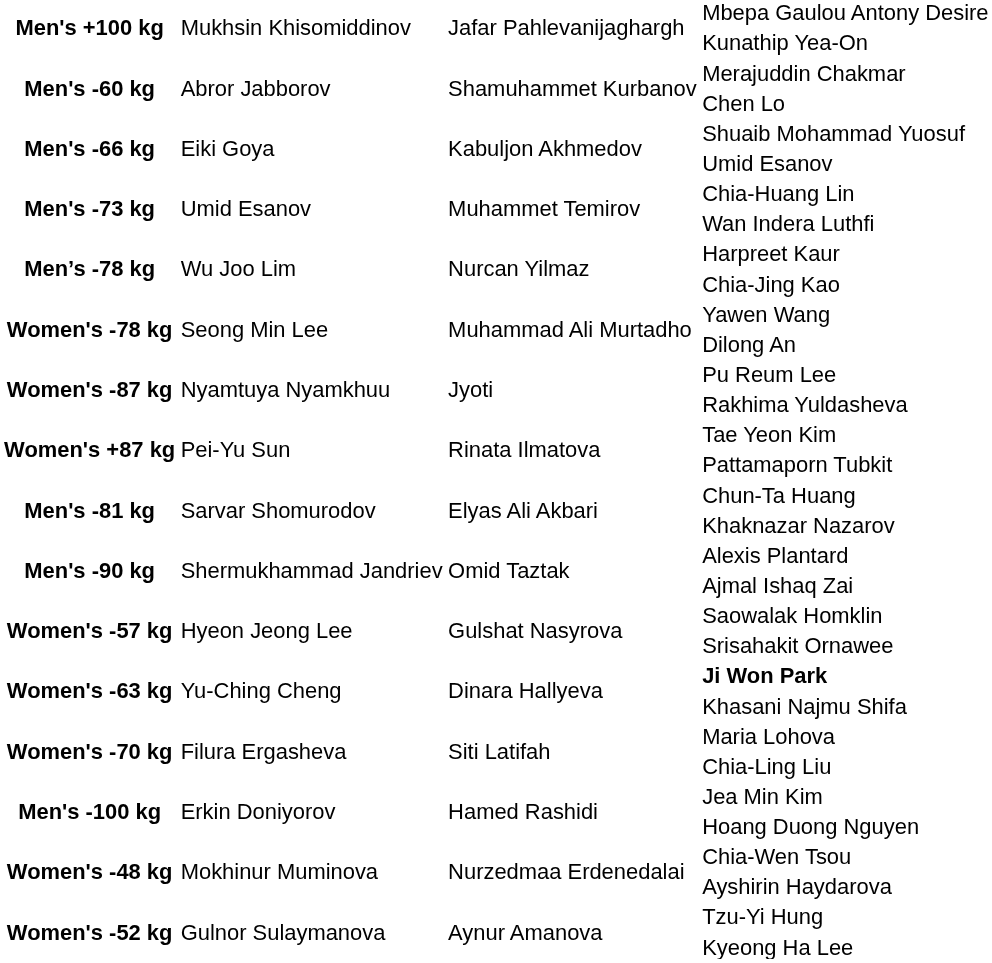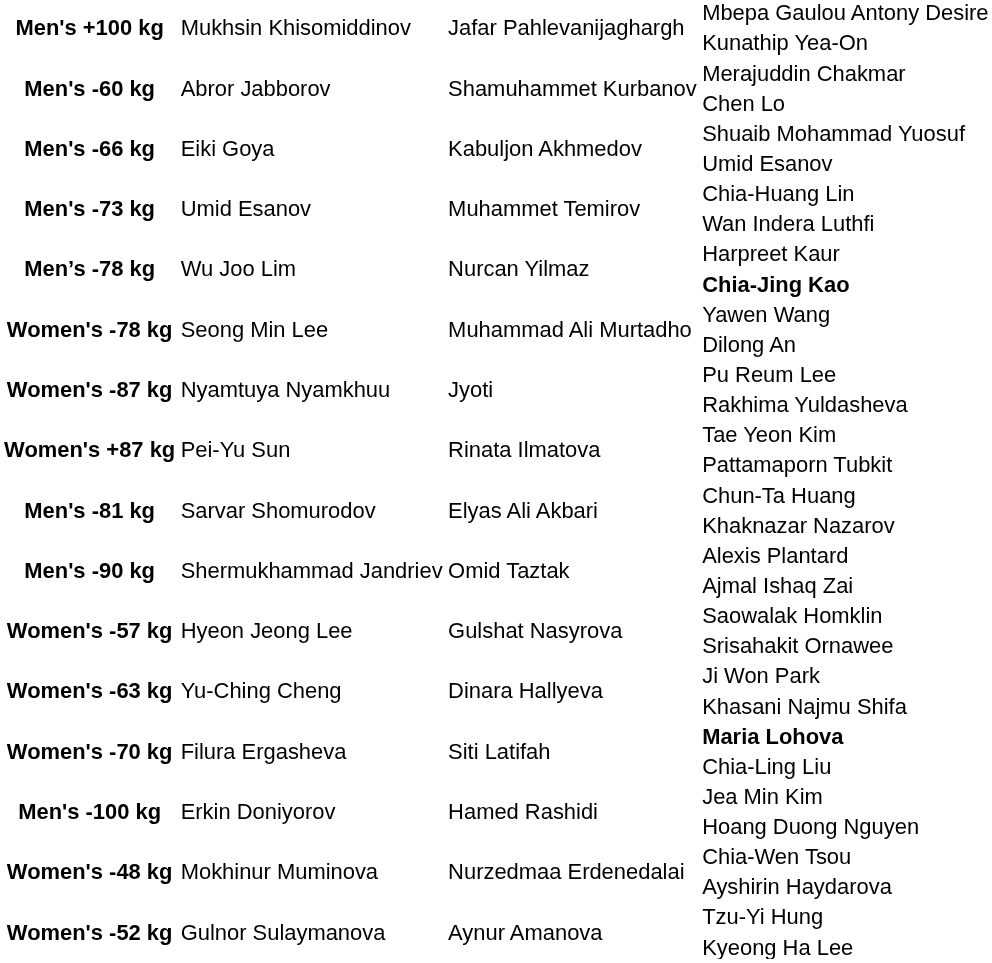Chia-Jing Kao | column 4: normal -> bold
Ji Won Park | column 4: bold -> normal
Maria Lohova | column 4: normal -> bold
